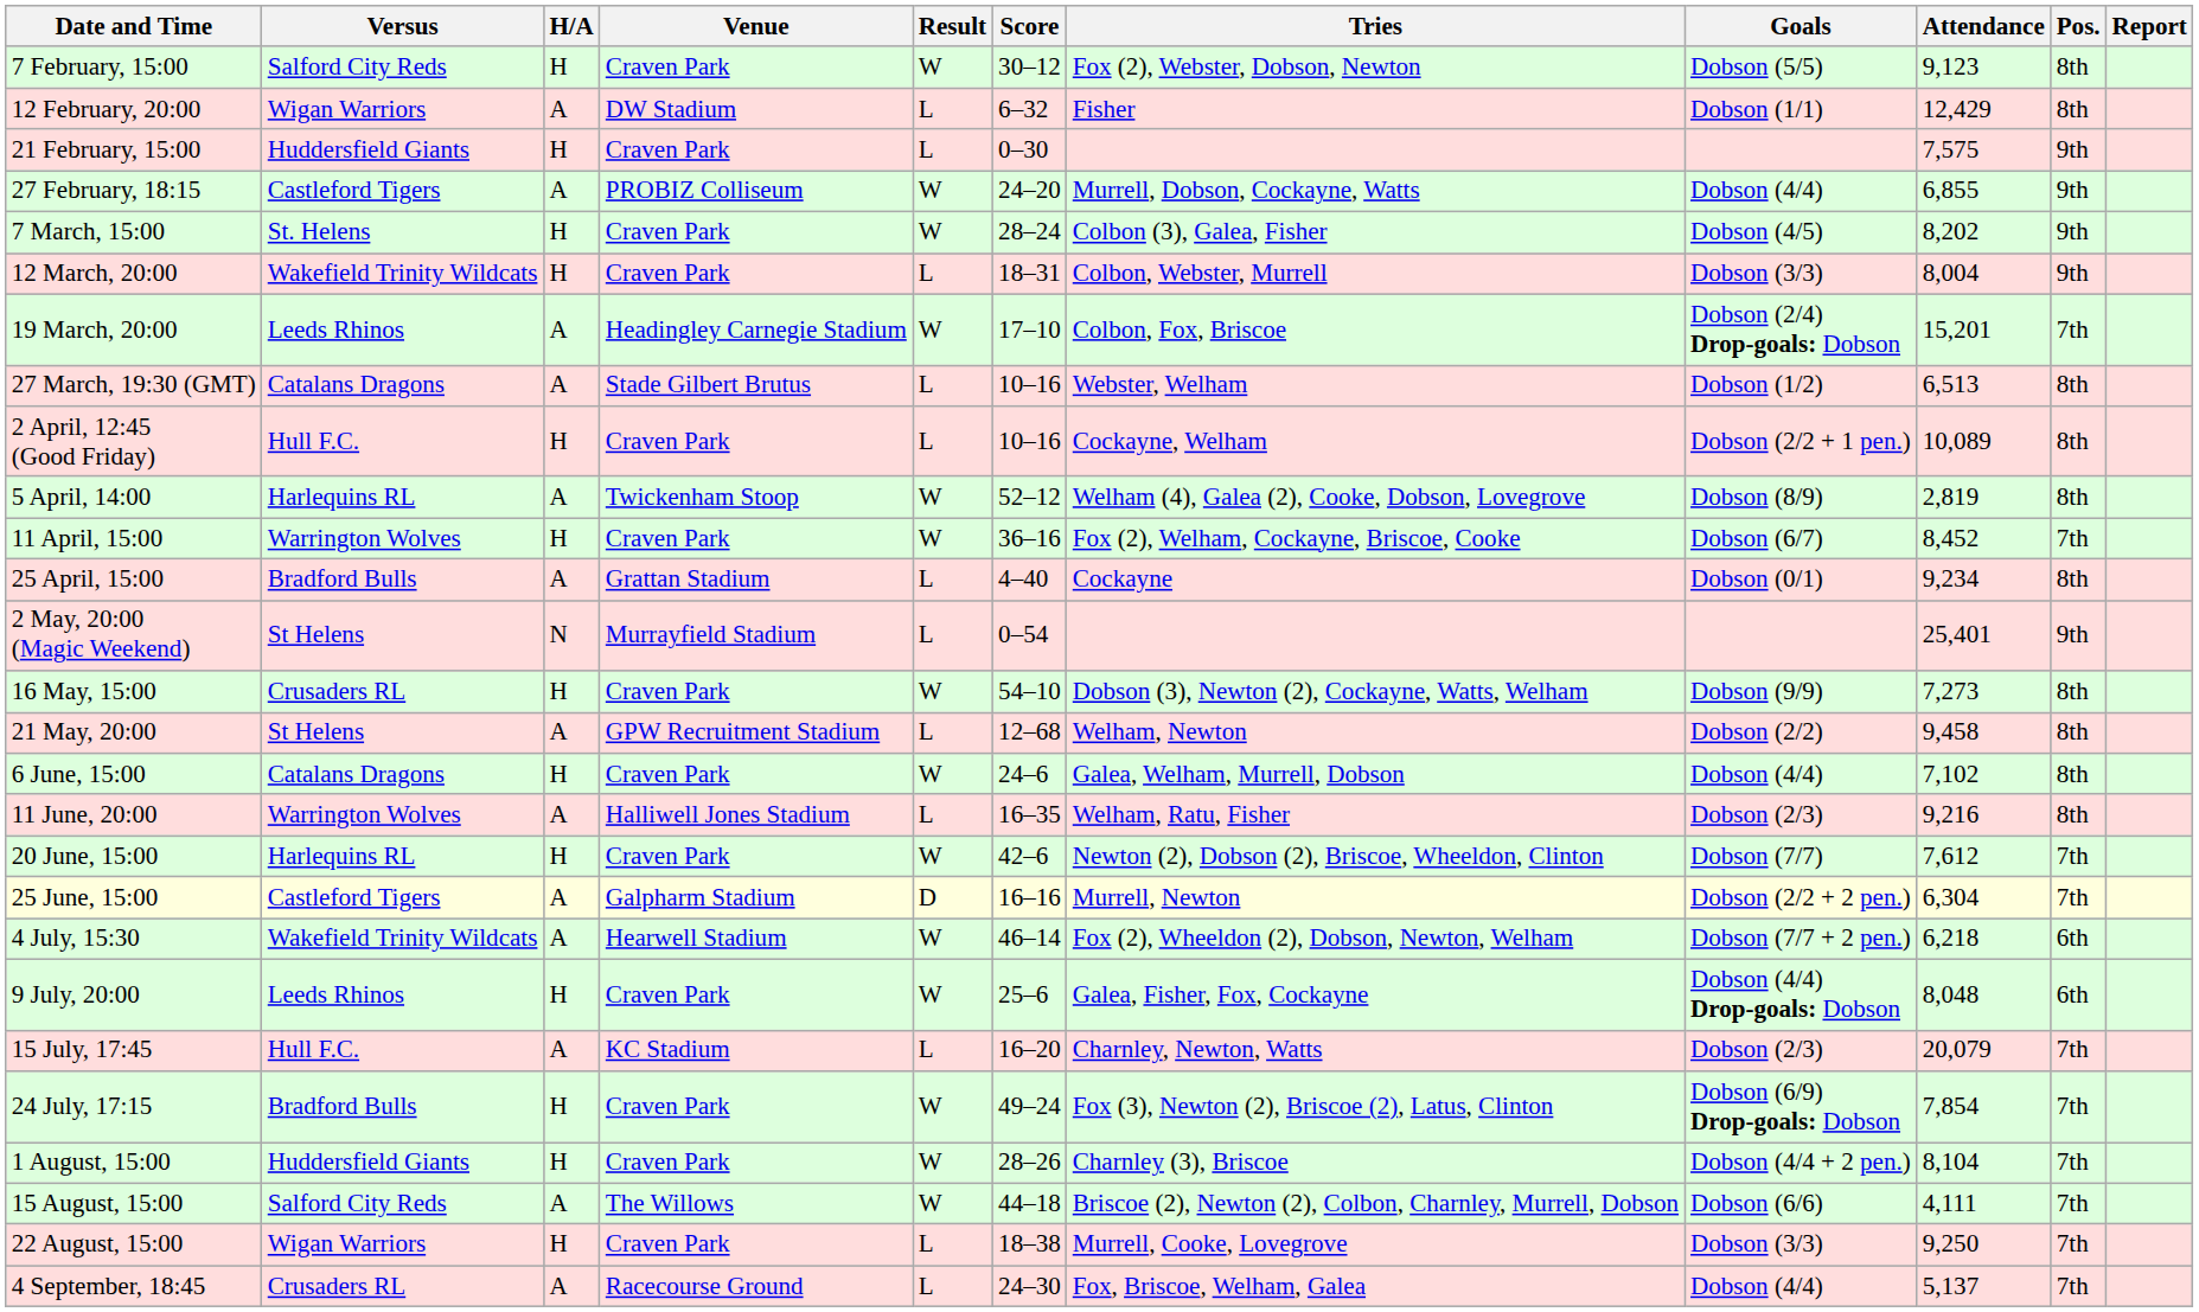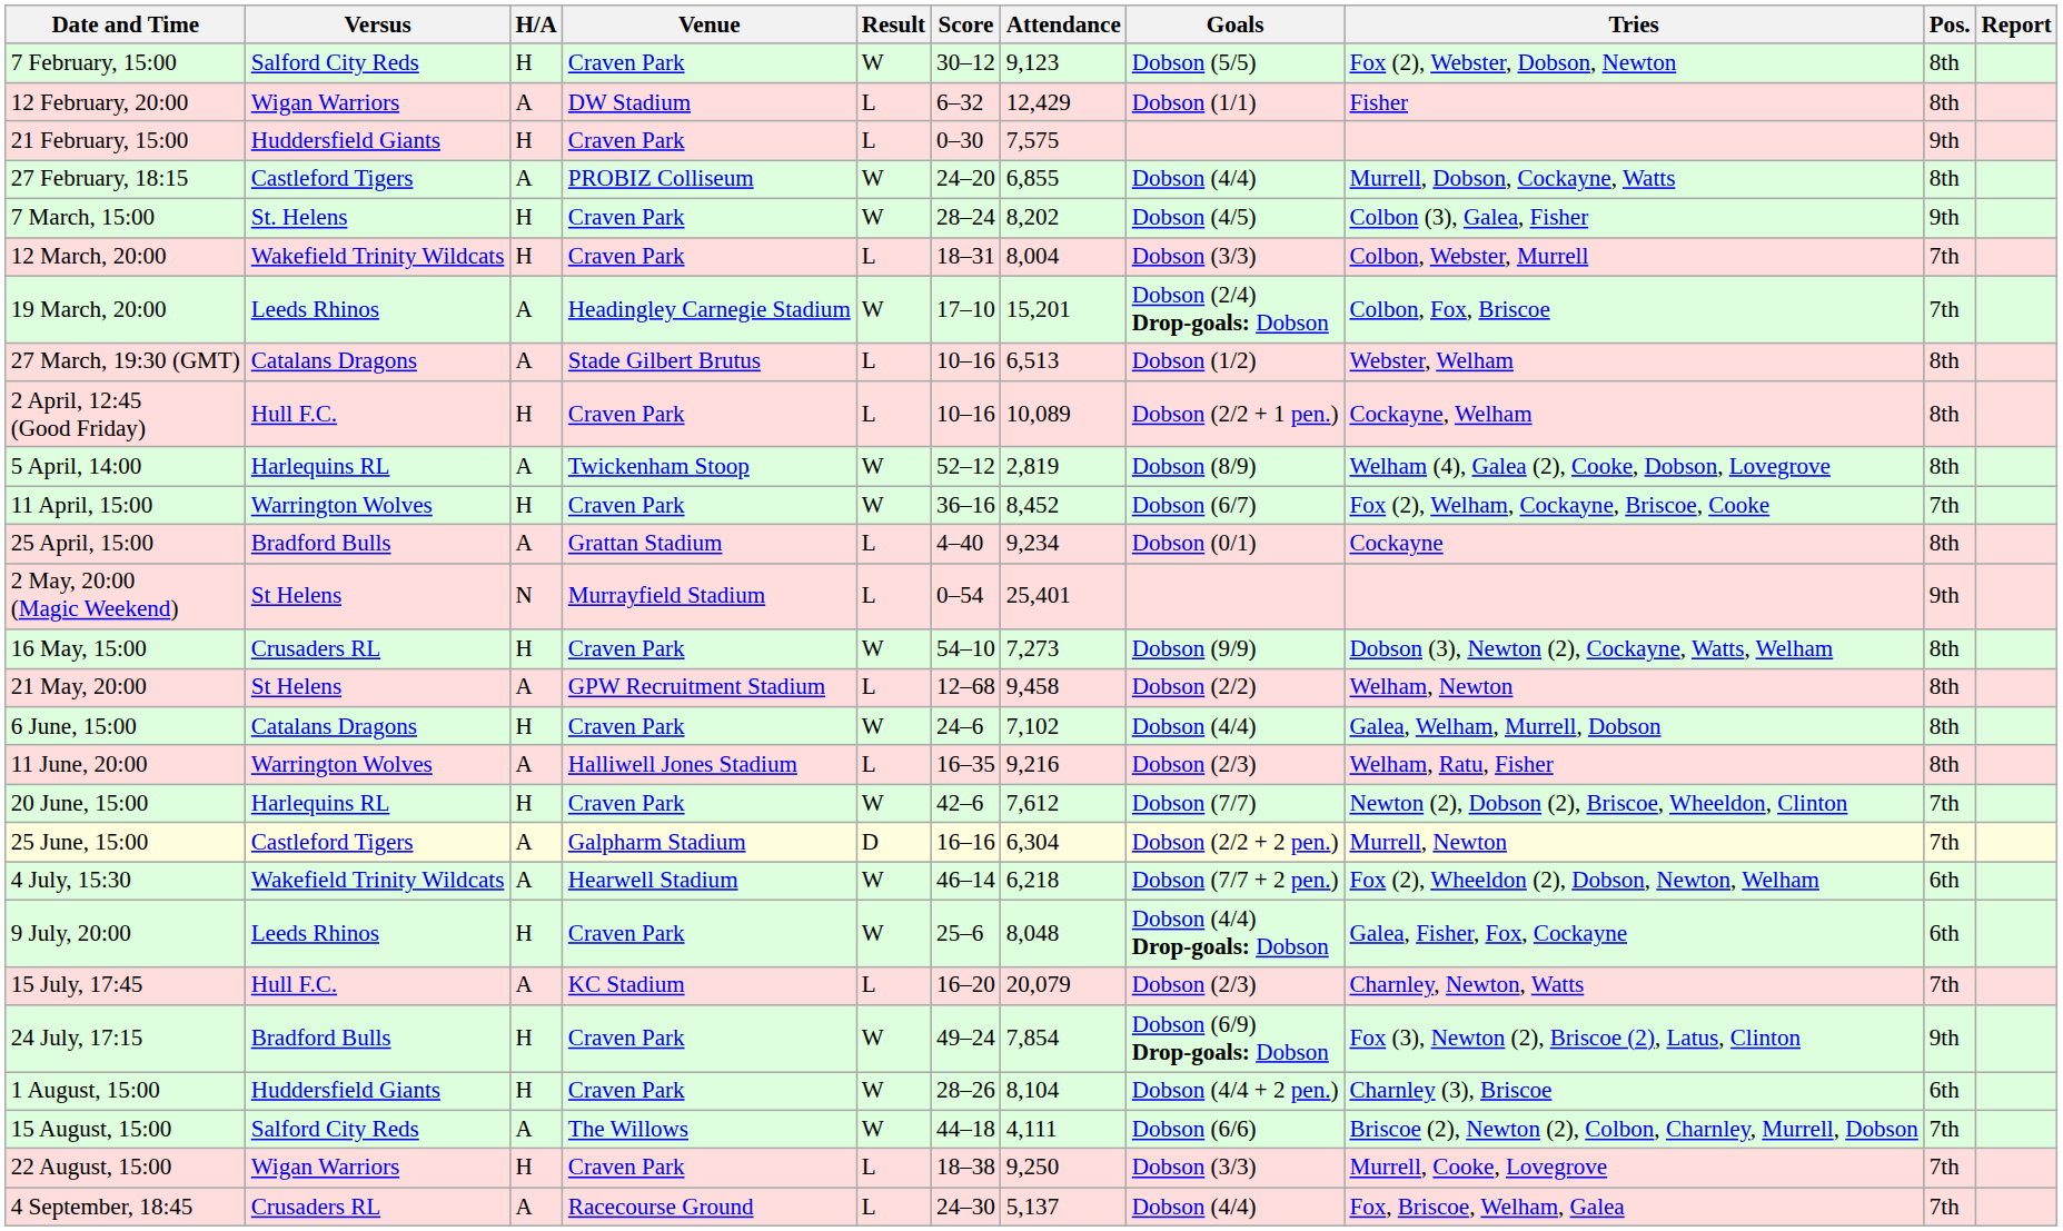columns swapped: Tries <-> Attendance
27 February, 18:15 | Pos.: 9th -> 8th
12 March, 20:00 | Pos.: 9th -> 7th
24 July, 17:15 | Pos.: 7th -> 9th
1 August, 15:00 | Pos.: 7th -> 6th
